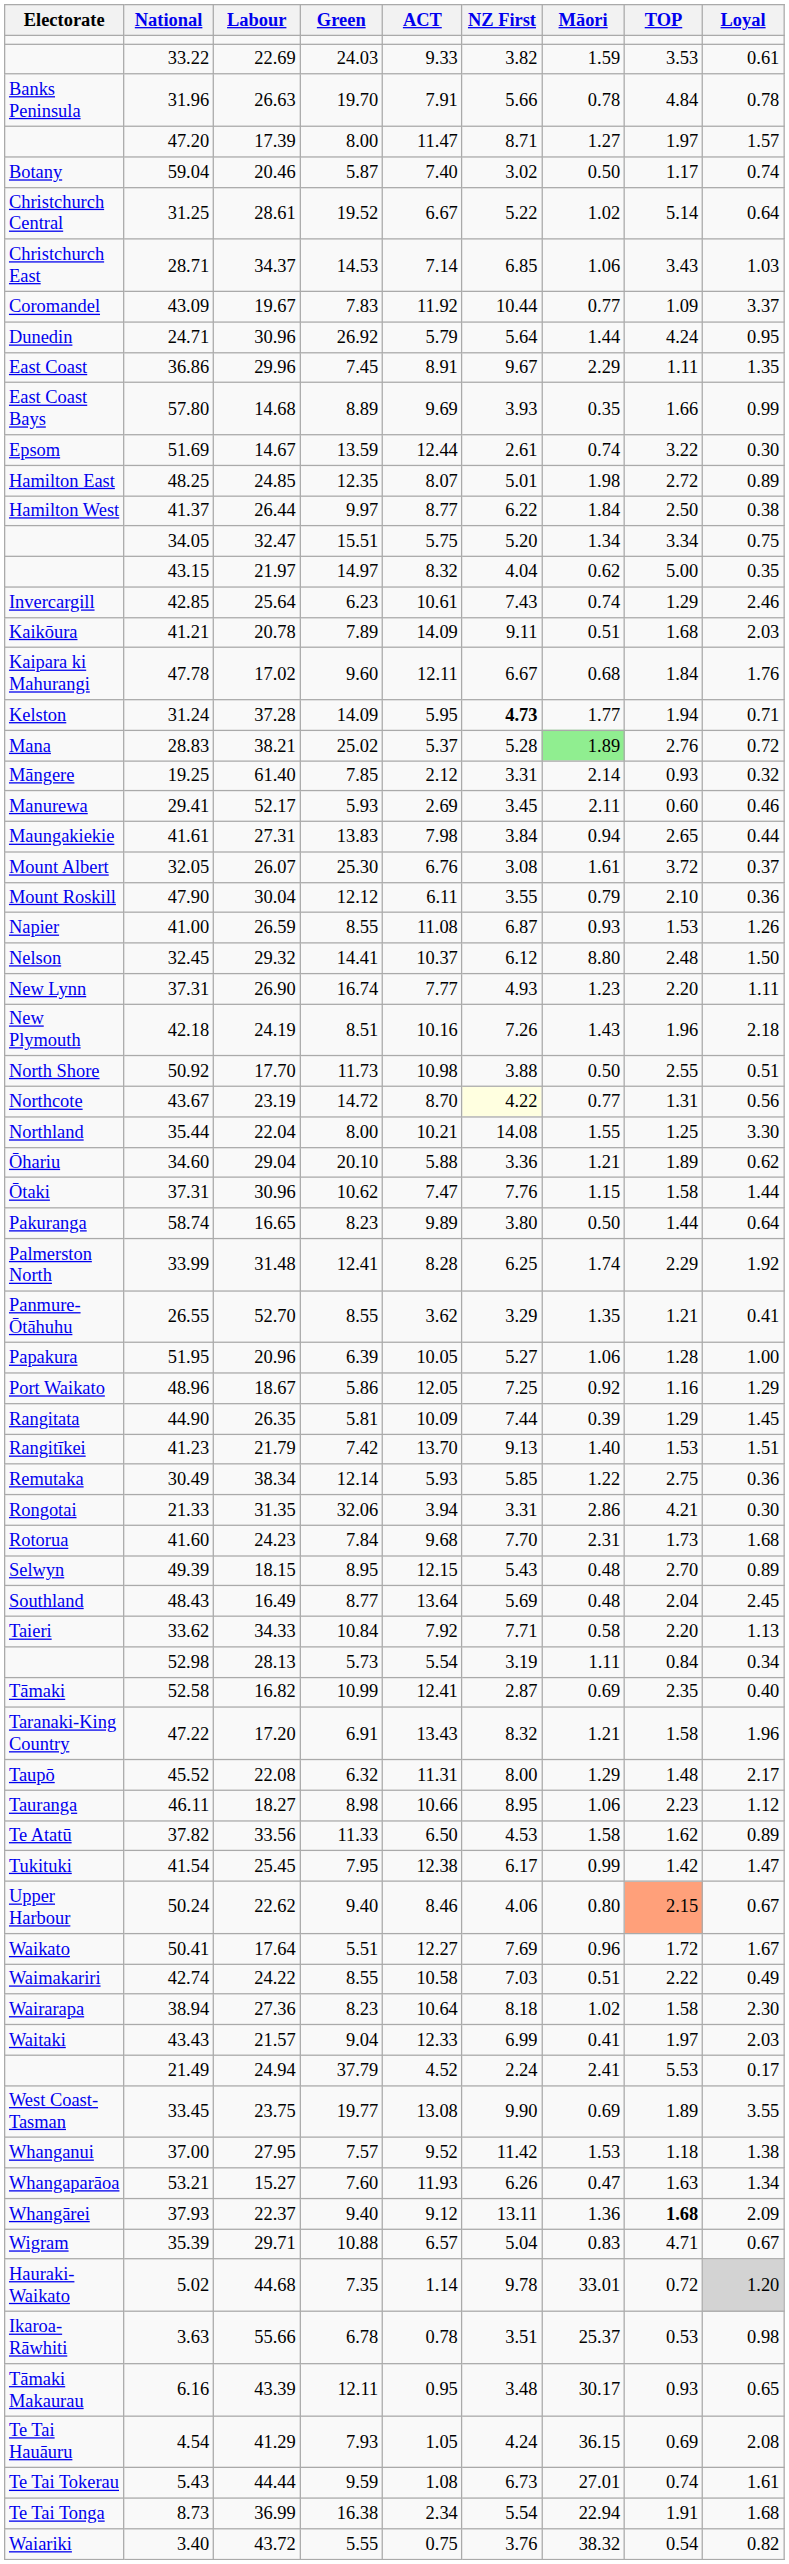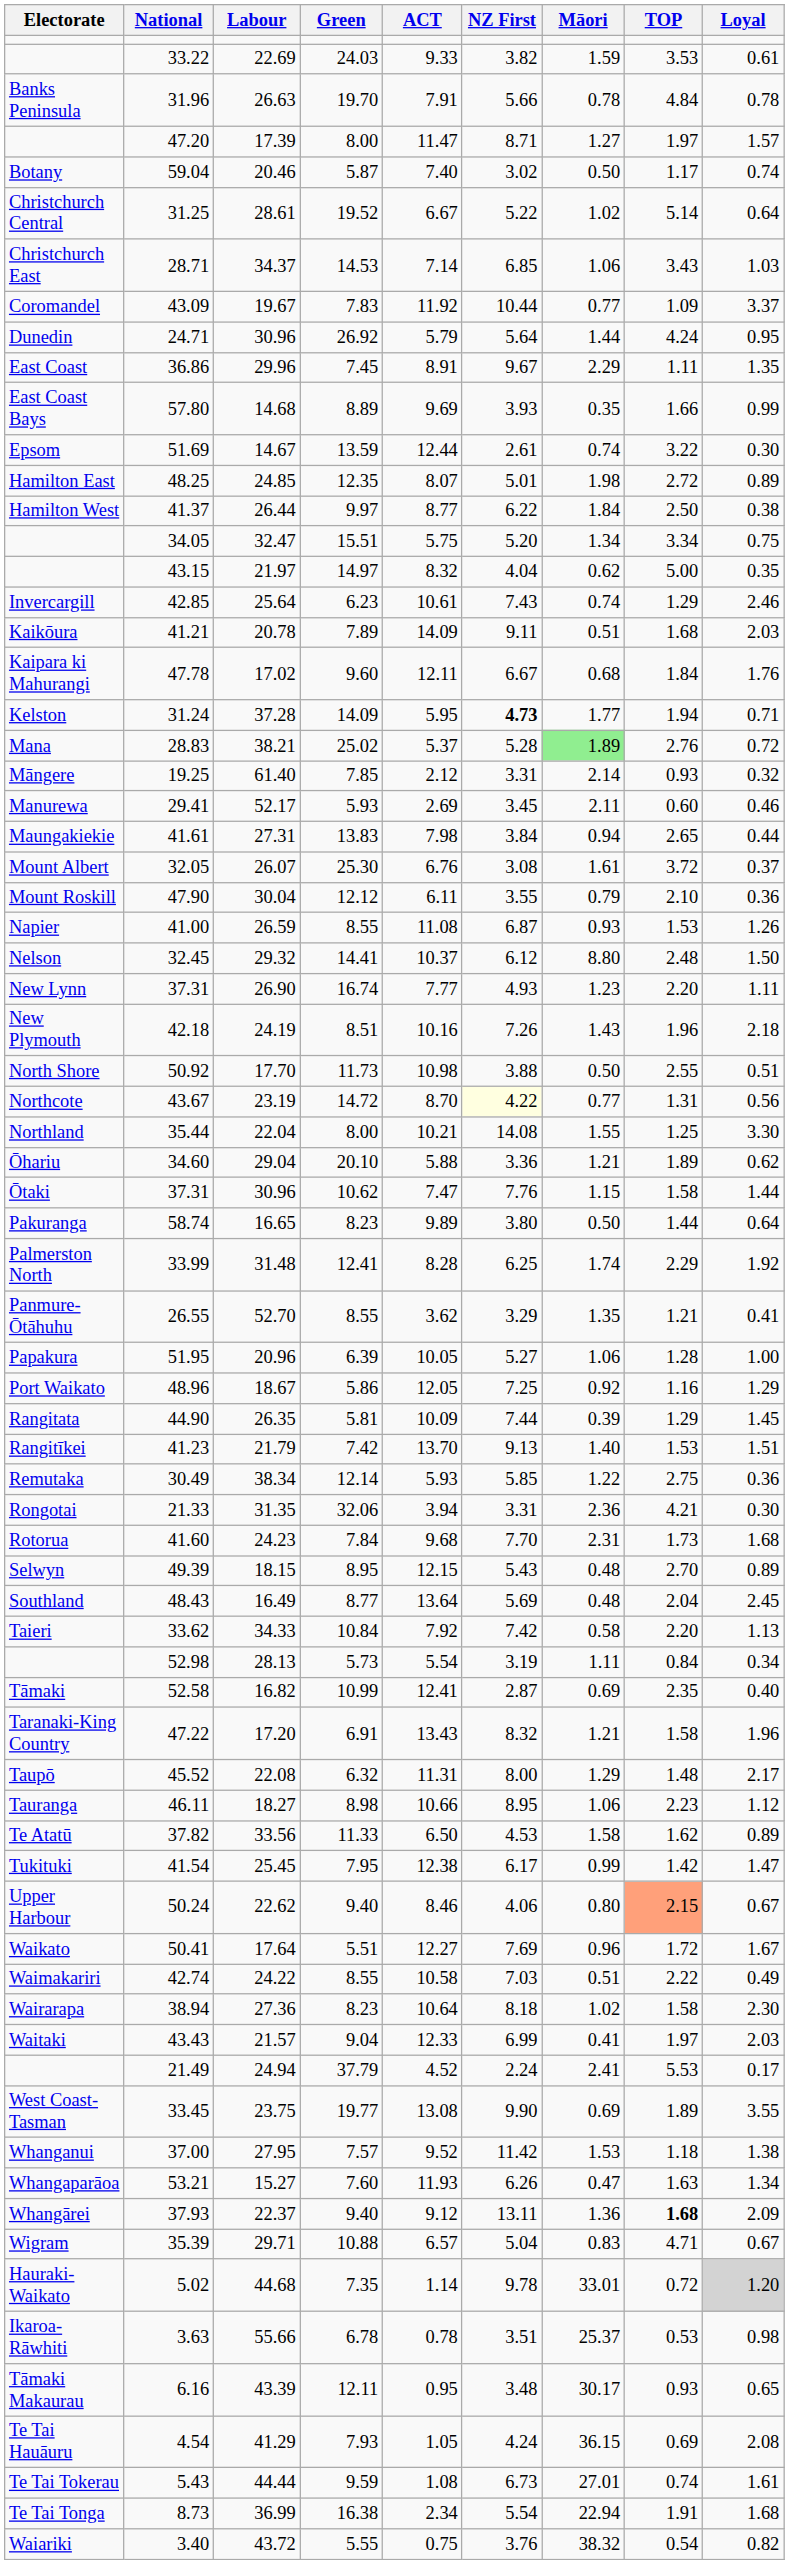Rongotai | Māori: 2.86 -> 2.36
Taieri | NZ First: 7.71 -> 7.42
